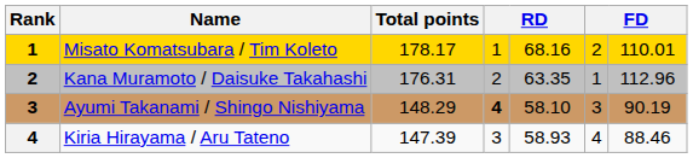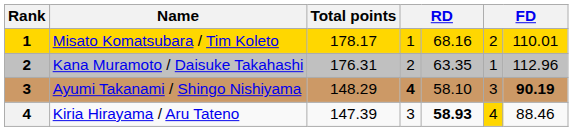Ayumi Takanami / Shingo Nishiyama | column 7: normal -> bold
Kiria Hirayama / Aru Tateno | column 5: normal -> bold
Kiria Hirayama / Aru Tateno | column 6: no background -> gold background
